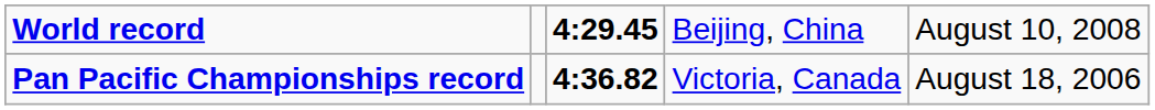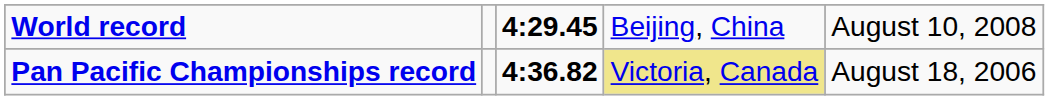Pan Pacific Championships record | column 4: no background -> khaki background
